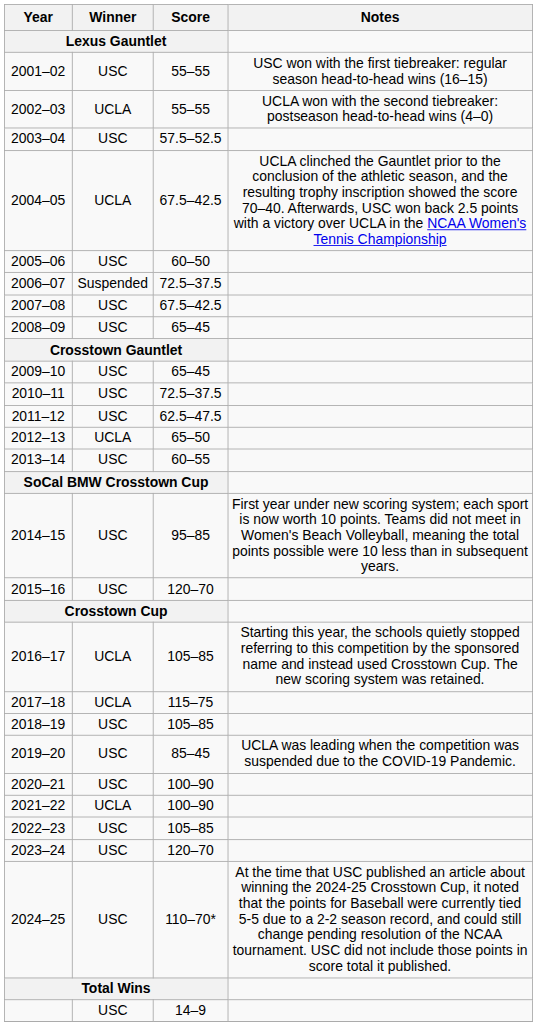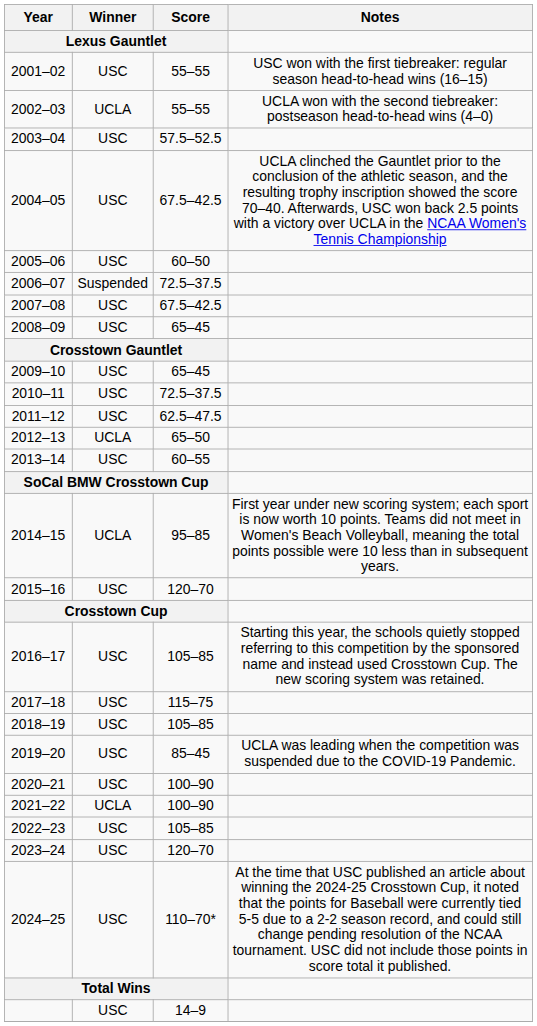2004–05 | Winner: UCLA -> USC
2014–15 | Winner: USC -> UCLA
2016–17 | Winner: UCLA -> USC
2017–18 | Winner: UCLA -> USC
